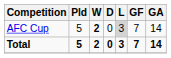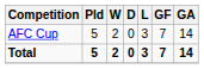AFC Cup | W: bold -> normal
AFC Cup | L: lightgrey background -> no background
